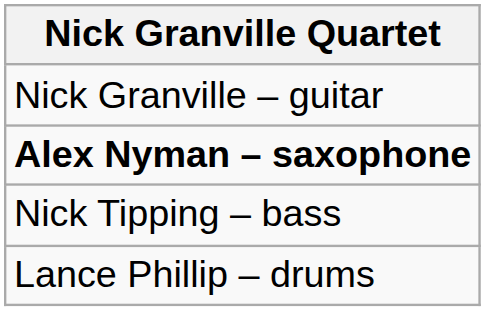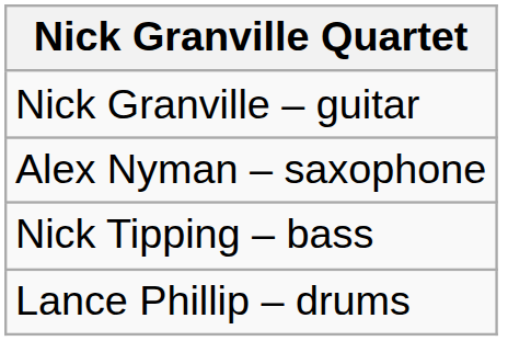row 3 | column 1: bold -> normal
